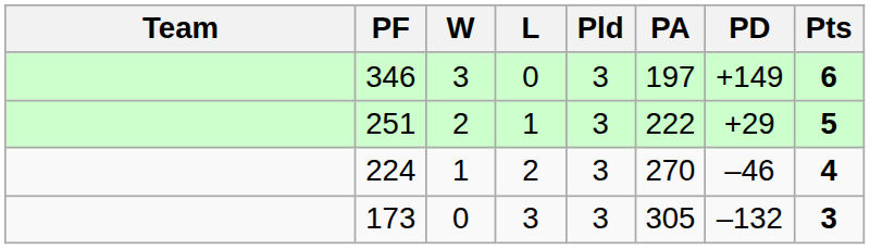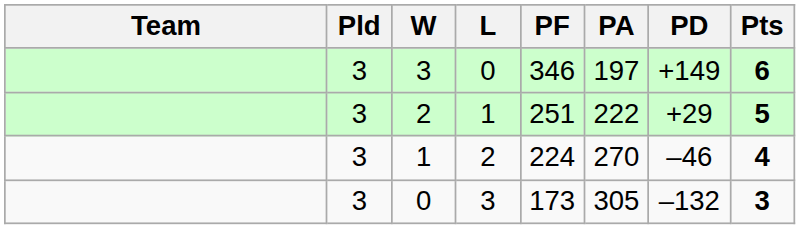columns swapped: Pld <-> PF
